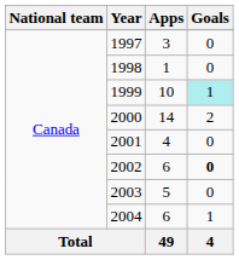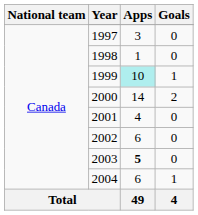1999 | Apps: no background -> paleturquoise background
1999 | Goals: paleturquoise background -> no background
2002 | Goals: bold -> normal
2003 | Apps: normal -> bold
